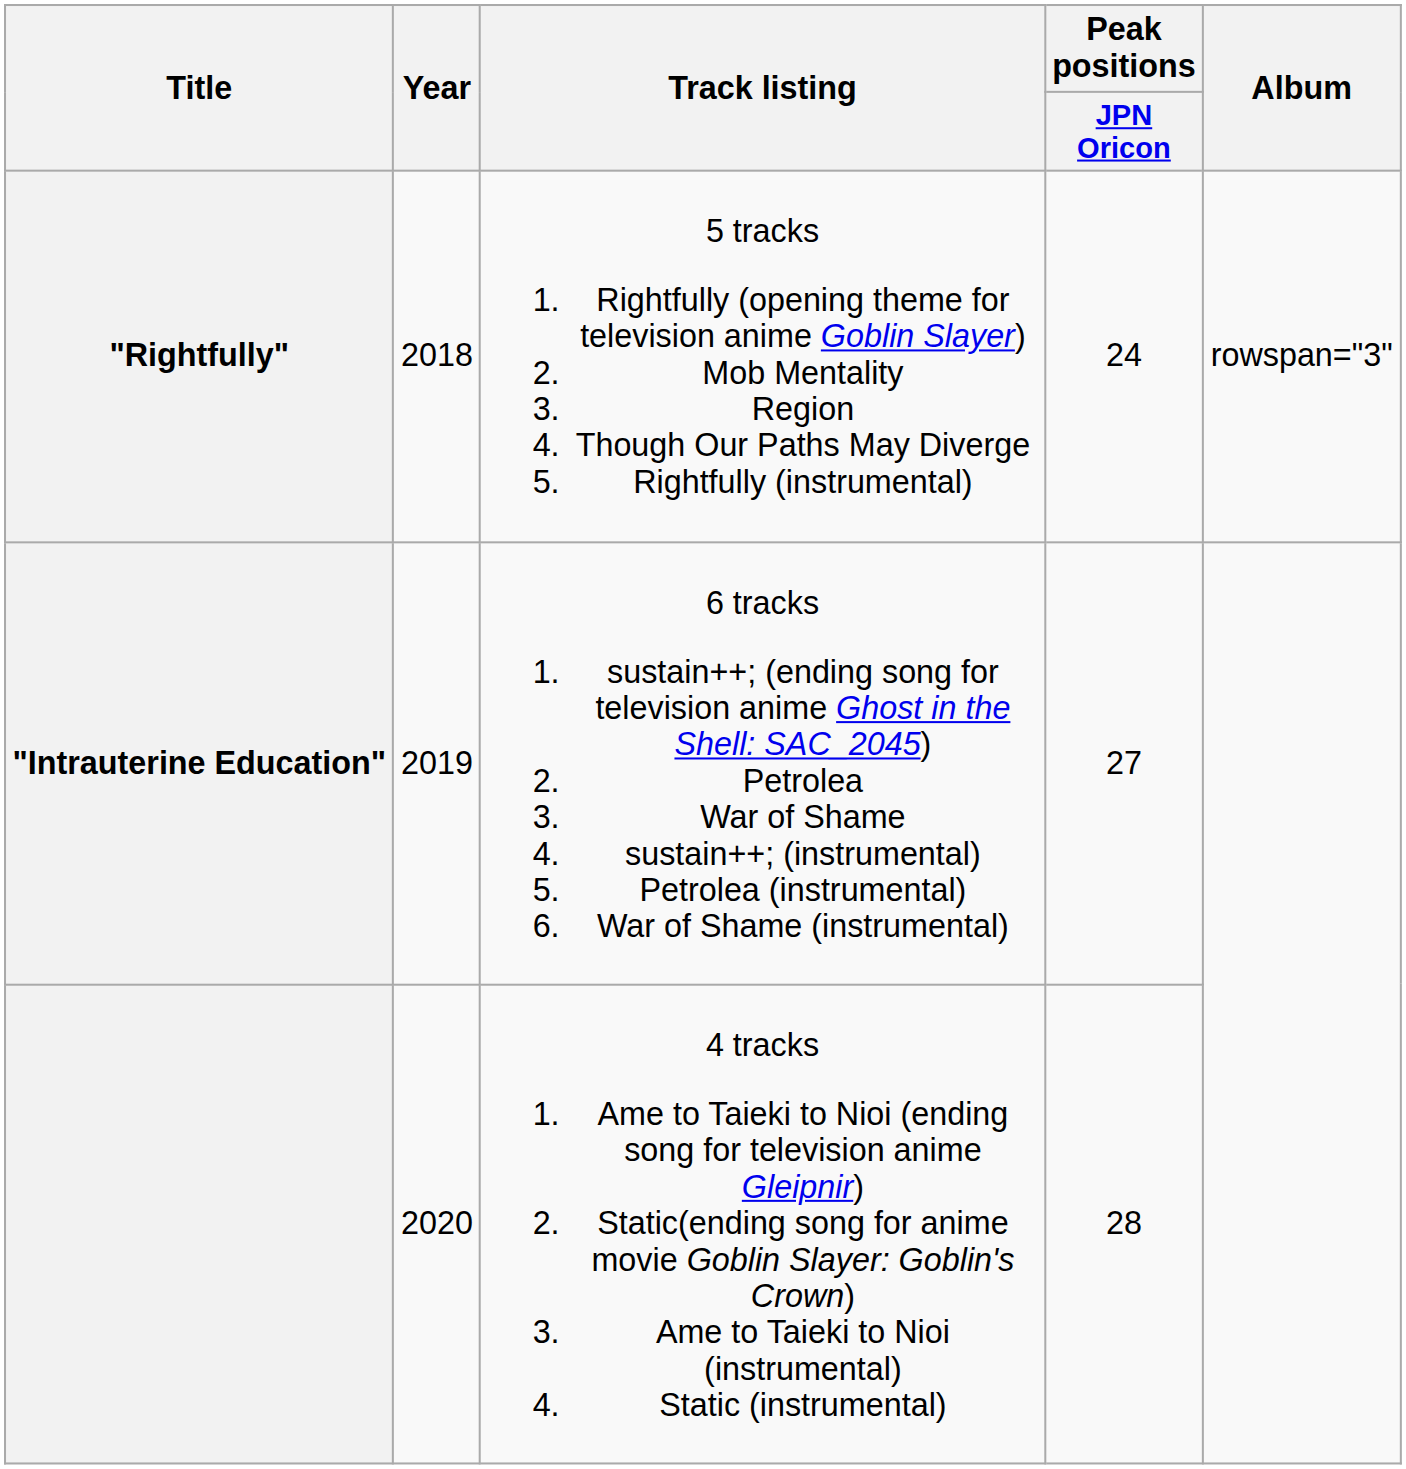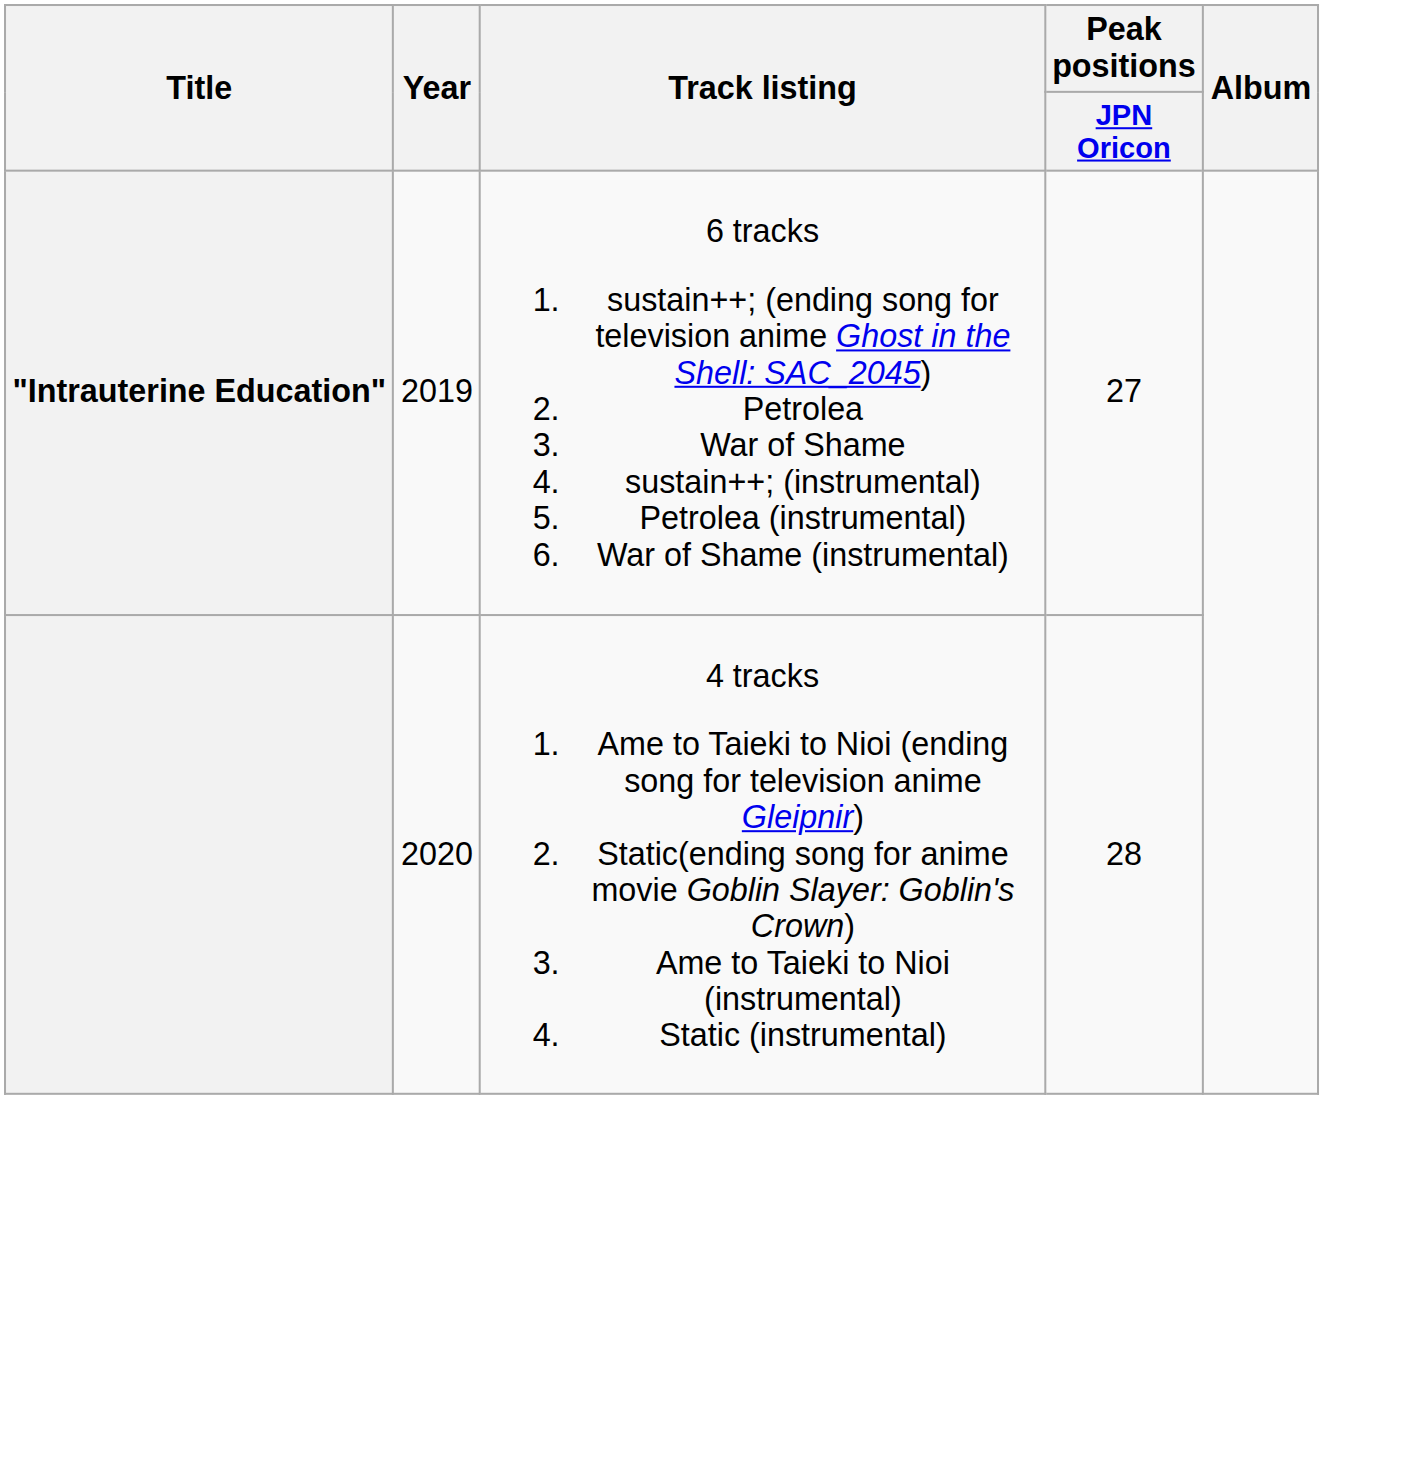- row: "Rightfully" | 2018 | 5 tracks Rightfully (opening theme for television anime Goblin Slayer) Mob Mentality Region Though Our Paths May Diverge Rightfully (instrumental) | 24 | rowspan="3"
